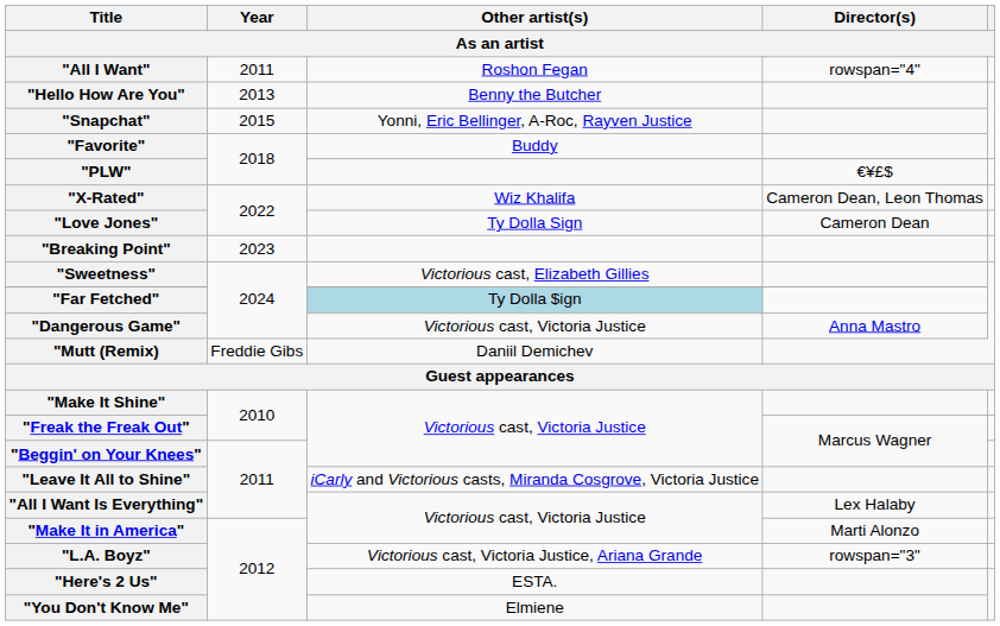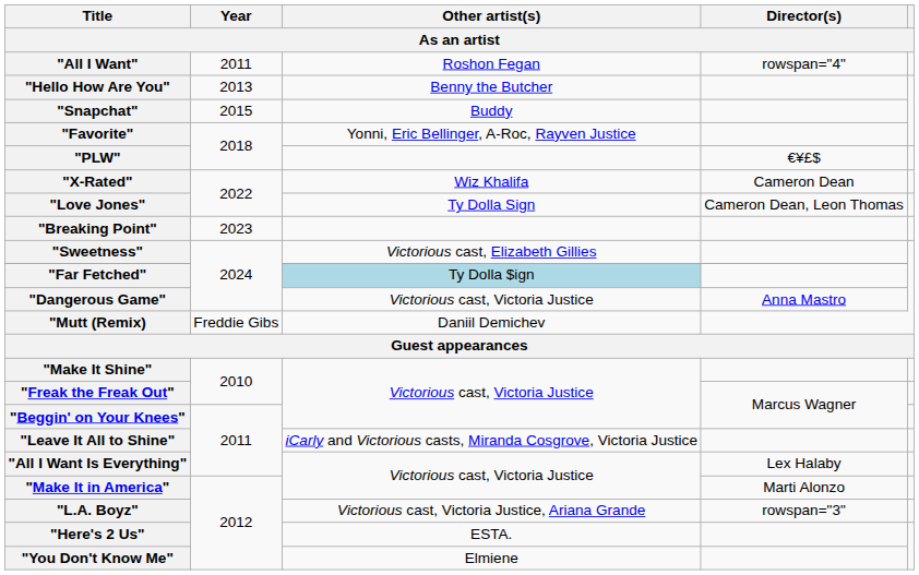"Snapchat" | Other artist(s): Yonni, Eric Bellinger, A-Roc, Rayven Justice -> Buddy
"Favorite" | Other artist(s): Buddy -> Yonni, Eric Bellinger, A-Roc, Rayven Justice
"X-Rated" | Director(s): Cameron Dean, Leon Thomas -> Cameron Dean
"Love Jones" | Director(s): Cameron Dean -> Cameron Dean, Leon Thomas
